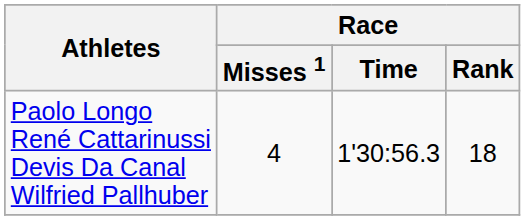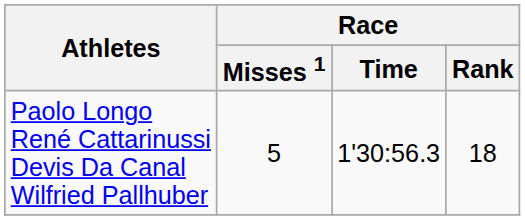row 3 | Race / Misses 1: 4 -> 5
